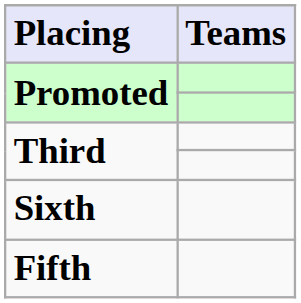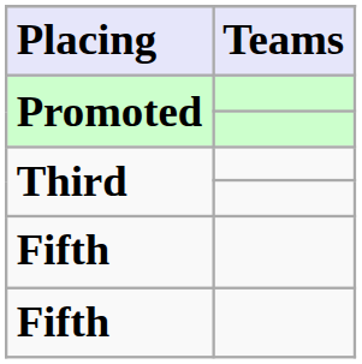row 6 | Placing: Sixth -> Fifth
